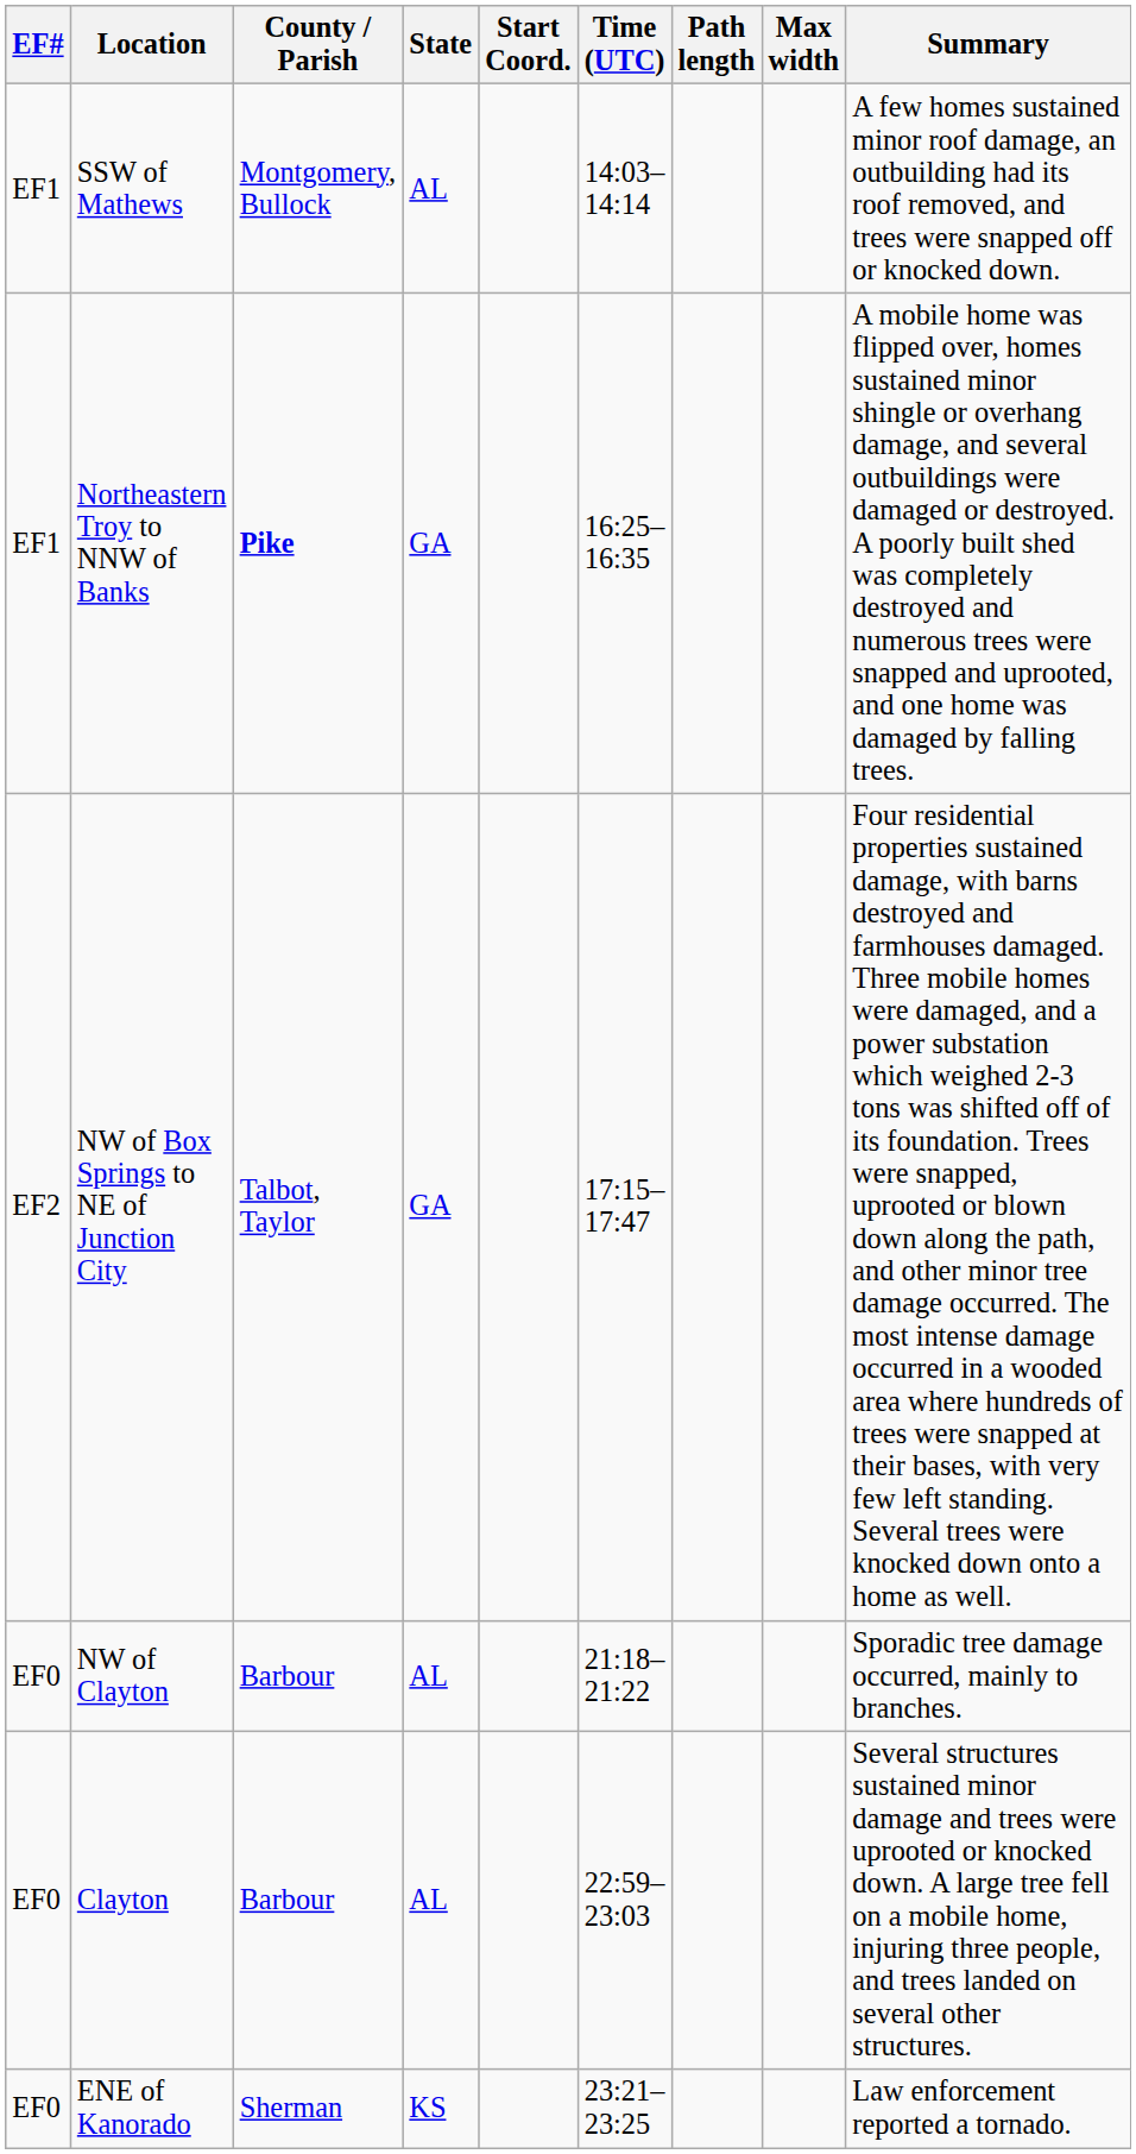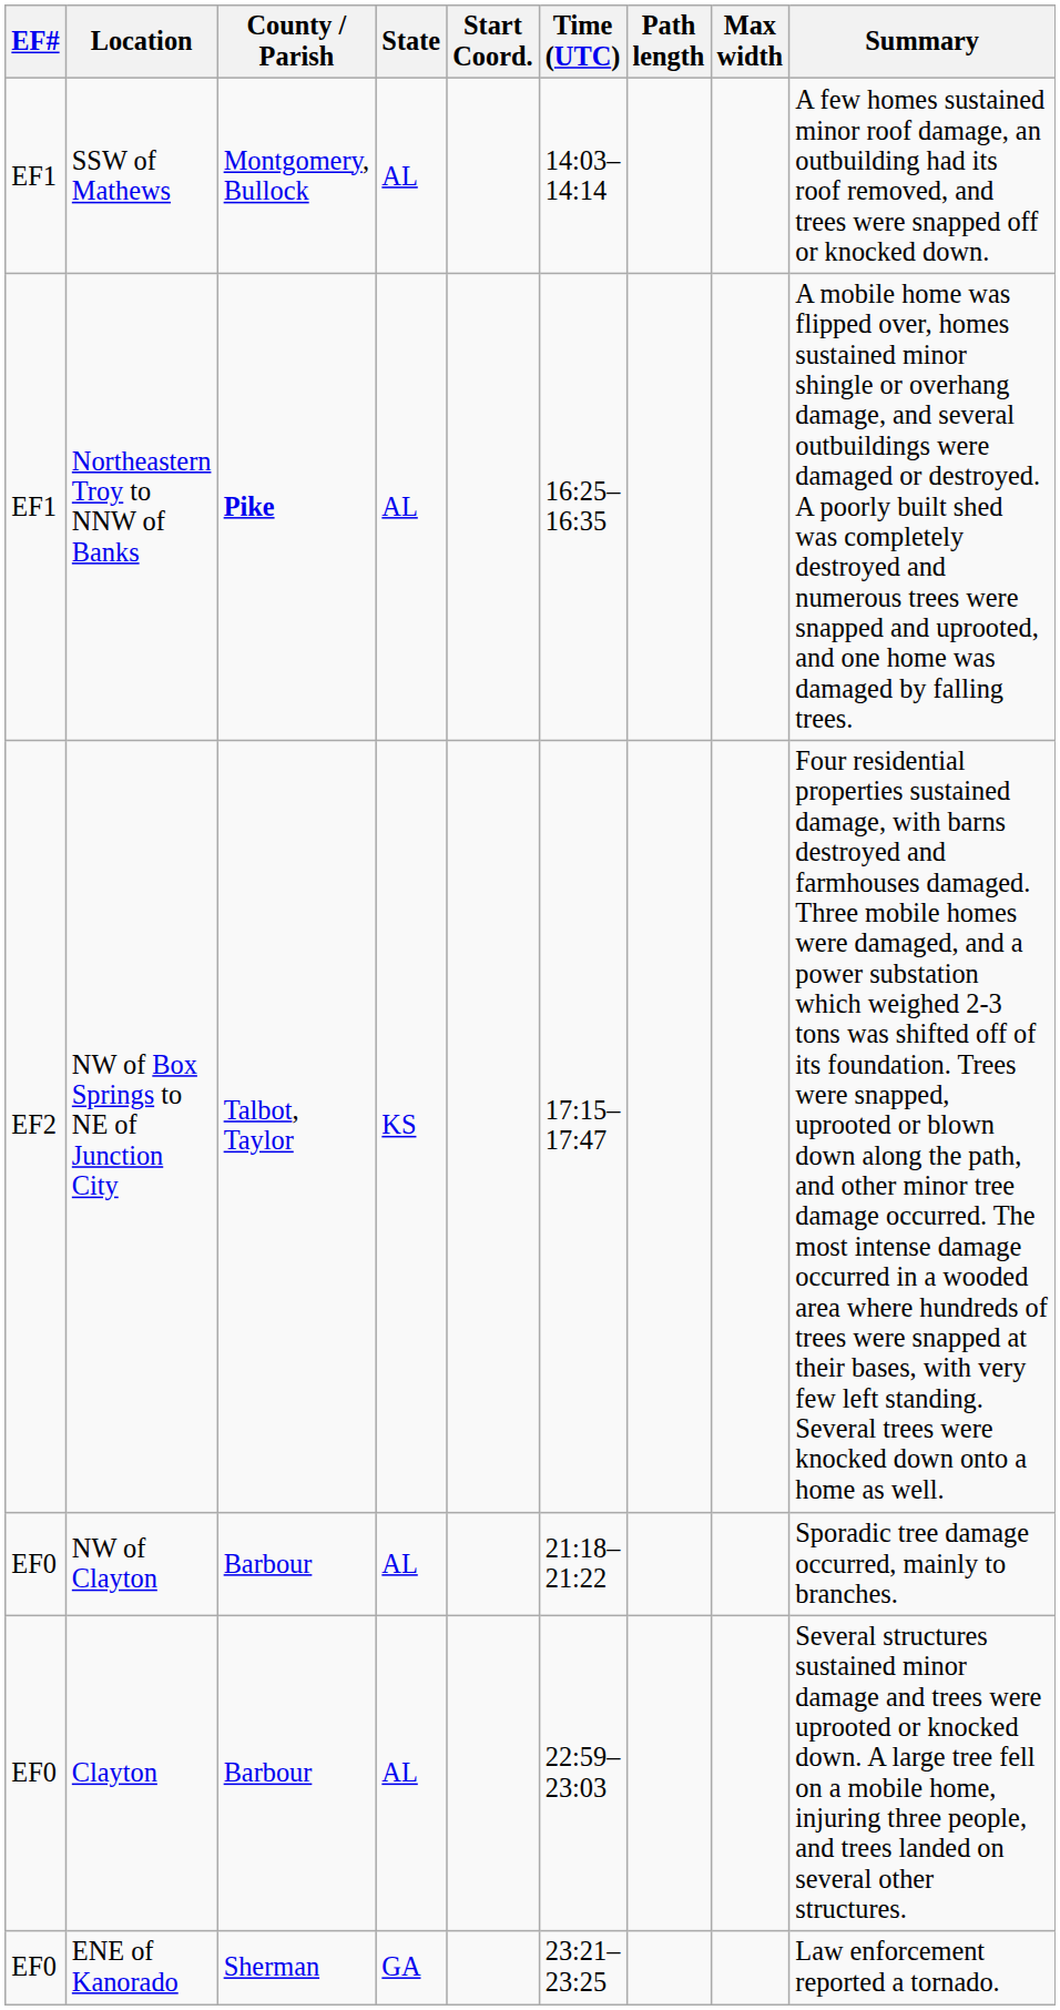Northeastern Troy to NNW of Banks | State: GA -> AL
NW of Box Springs to NE of Junction City | State: GA -> KS
ENE of Kanorado | State: KS -> GA
